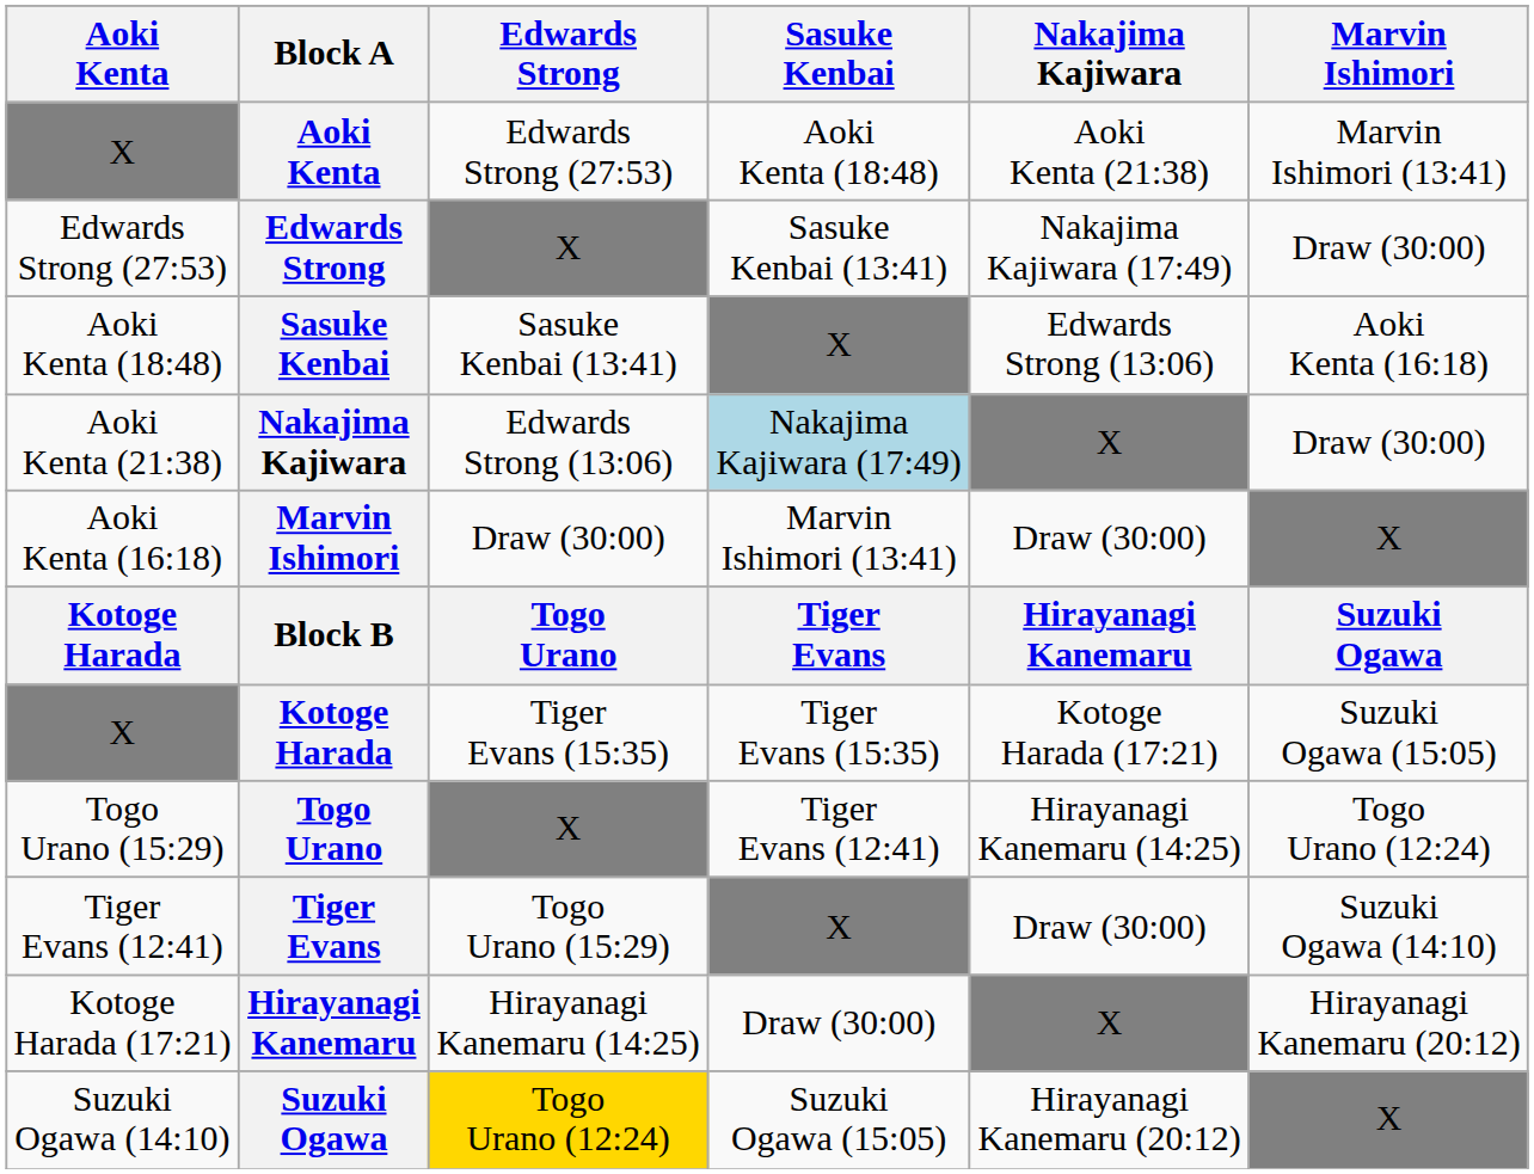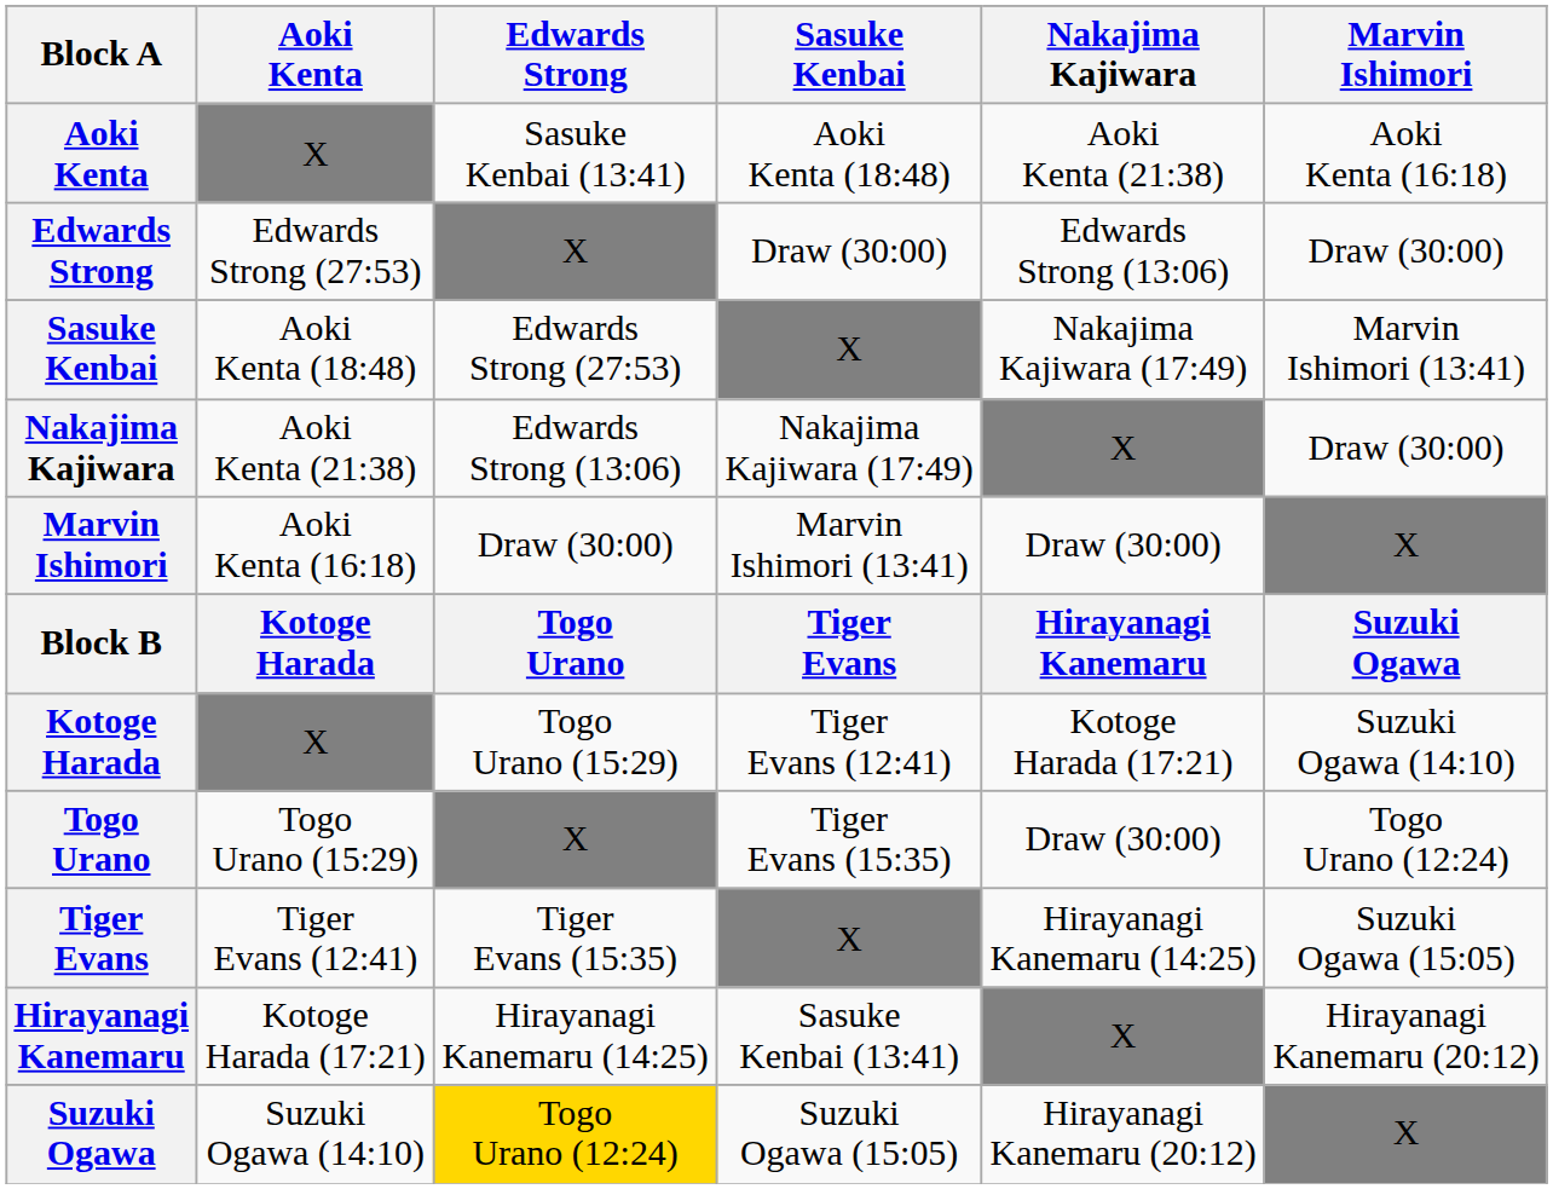columns swapped: Block A <-> Aoki Kenta
row 2 | Edwards Strong: Edwards Strong (27:53) -> Sasuke Kenbai (13:41)
row 2 | Marvin Ishimori: Marvin Ishimori (13:41) -> Aoki Kenta (16:18)
row 3 | Sasuke Kenbai: Sasuke Kenbai (13:41) -> Draw (30:00)
row 3 | Nakajima Kajiwara: Nakajima Kajiwara (17:49) -> Edwards Strong (13:06)
row 4 | Edwards Strong: Sasuke Kenbai (13:41) -> Edwards Strong (27:53)
row 4 | Nakajima Kajiwara: Edwards Strong (13:06) -> Nakajima Kajiwara (17:49)
row 4 | Marvin Ishimori: Aoki Kenta (16:18) -> Marvin Ishimori (13:41)
row 5 | Sasuke Kenbai: lightblue background -> no background
row 8 | Edwards Strong: Tiger Evans (15:35) -> Togo Urano (15:29)
row 8 | Sasuke Kenbai: Tiger Evans (15:35) -> Tiger Evans (12:41)
row 8 | Marvin Ishimori: Suzuki Ogawa (15:05) -> Suzuki Ogawa (14:10)
row 9 | Sasuke Kenbai: Tiger Evans (12:41) -> Tiger Evans (15:35)
row 9 | Nakajima Kajiwara: Hirayanagi Kanemaru (14:25) -> Draw (30:00)
row 10 | Edwards Strong: Togo Urano (15:29) -> Tiger Evans (15:35)
row 10 | Nakajima Kajiwara: Draw (30:00) -> Hirayanagi Kanemaru (14:25)
row 10 | Marvin Ishimori: Suzuki Ogawa (14:10) -> Suzuki Ogawa (15:05)
row 11 | Sasuke Kenbai: Draw (30:00) -> Sasuke Kenbai (13:41)
